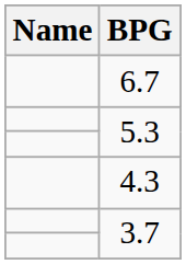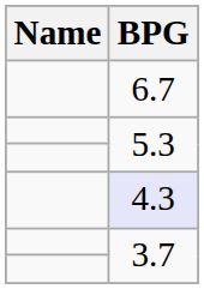row 5 | BPG: no background -> lavender background
